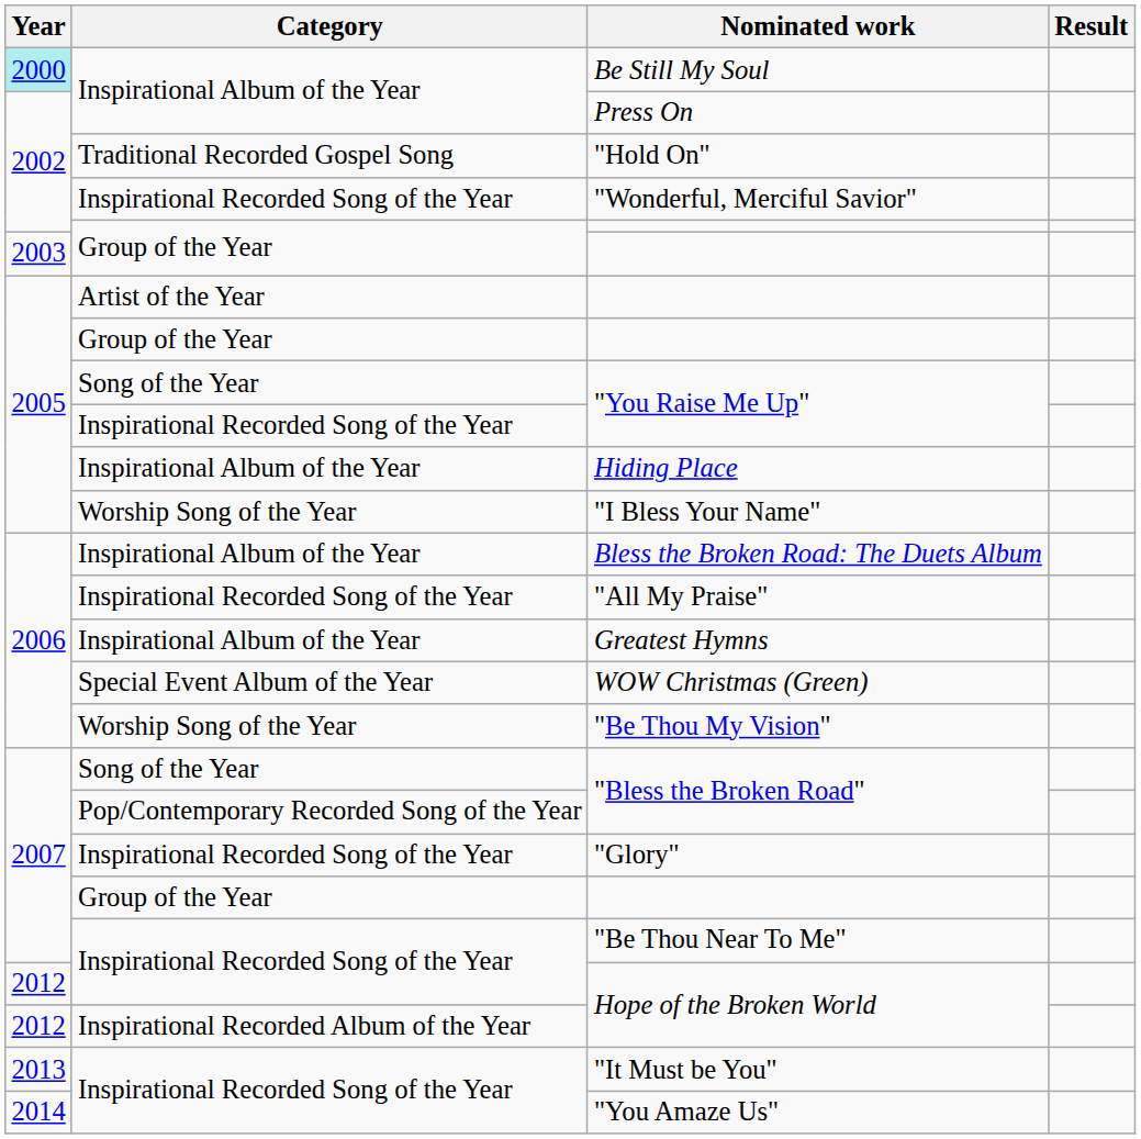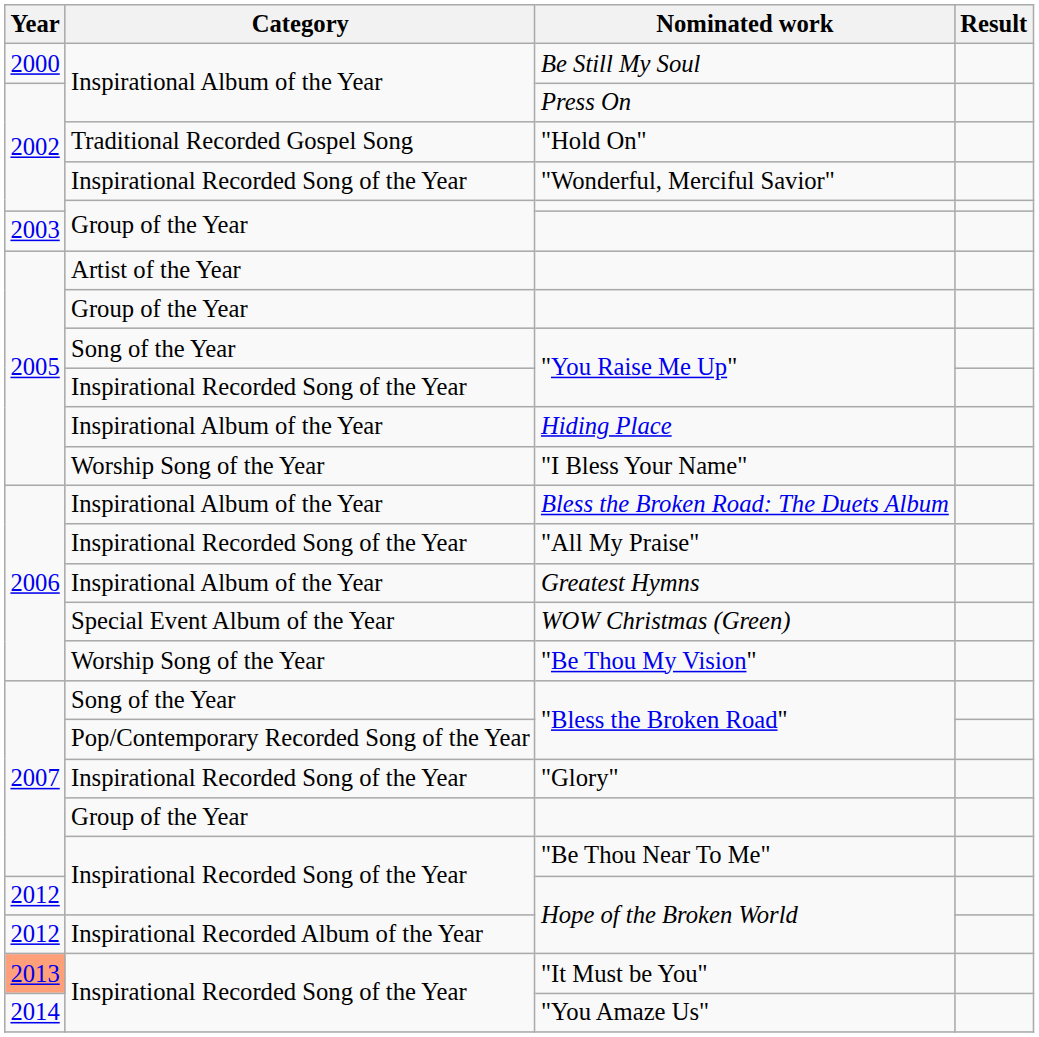Be Still My Soul | Year: paleturquoise background -> no background
"It Must be You" | Year: no background -> lightsalmon background
